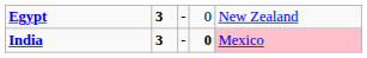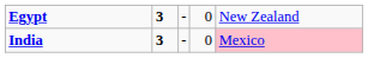India | column 4: bold -> normal
